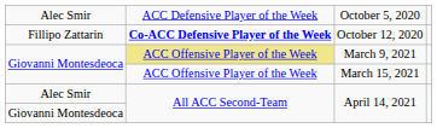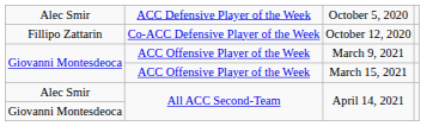October 12, 2020 | column 2: bold -> normal
March 9, 2021 | column 2: khaki background -> no background
